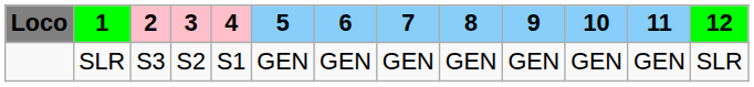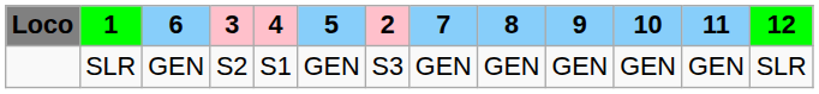columns swapped: 2 <-> 6
